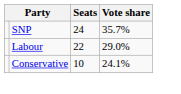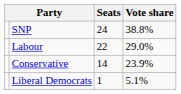SNP | Vote share: 35.7% -> 38.8%
Conservative | Seats: 10 -> 14
Conservative | Vote share: 24.1% -> 23.9%
+ row: Liberal Democrats | 1 | 5.1%
